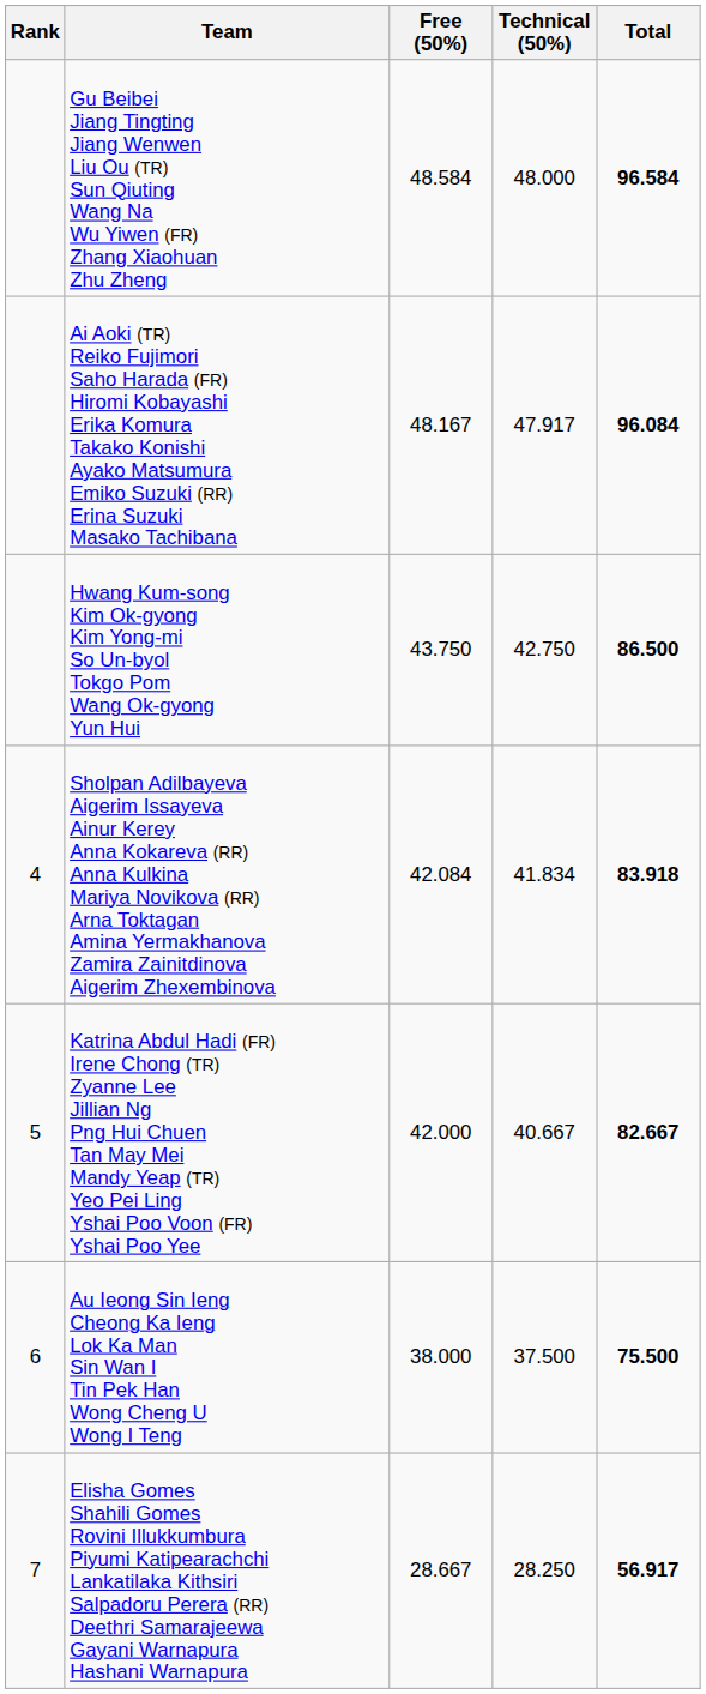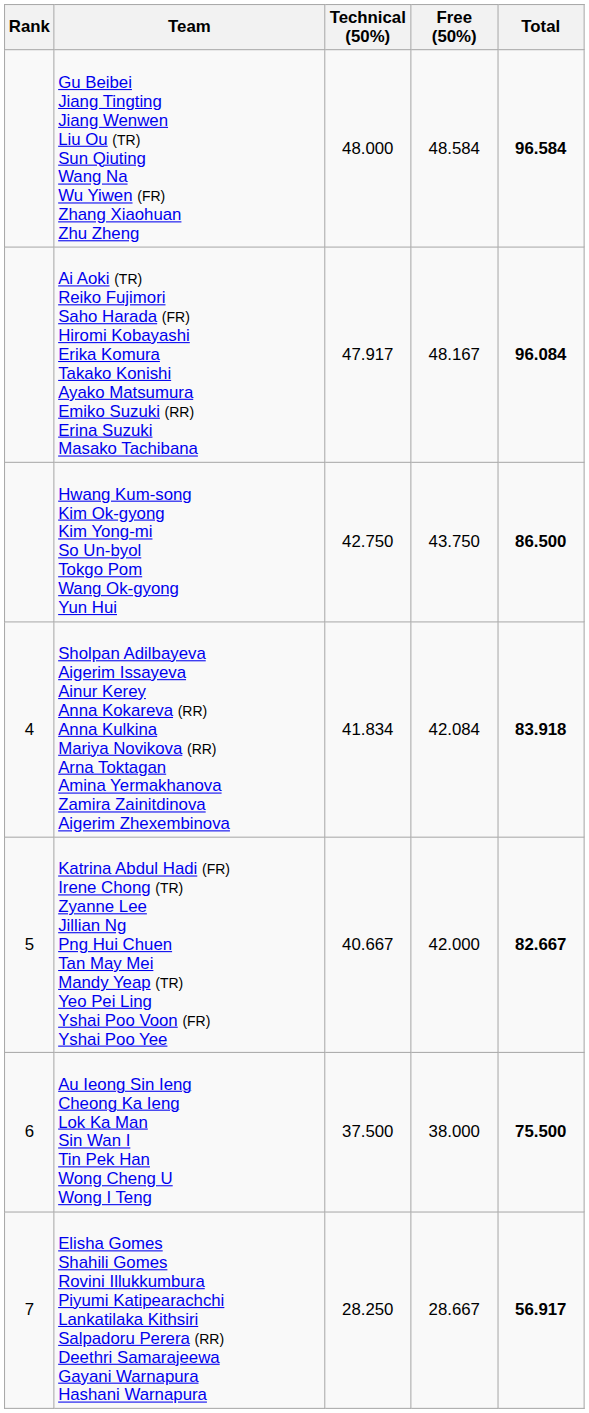columns swapped: Technical (50%) <-> Free (50%)
